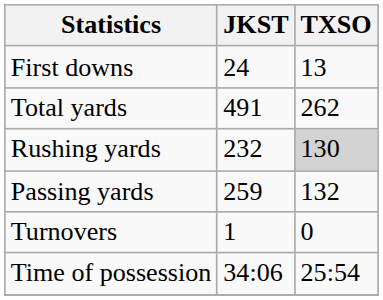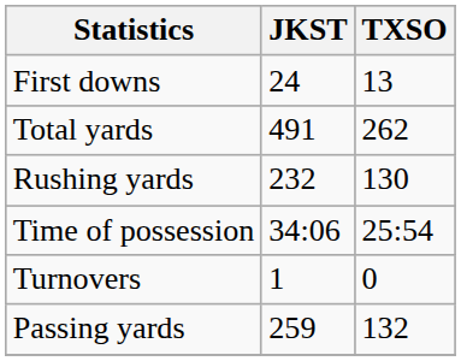Rushing yards | TXSO: lightgrey background -> no background
rows swapped: Passing yards <-> Time of possession
